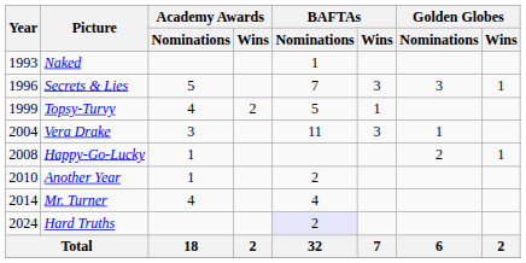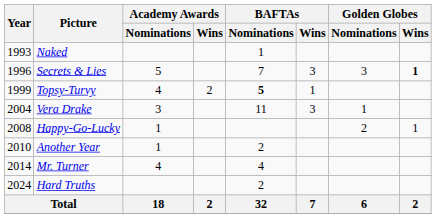Secrets & Lies | Golden Globes / Wins: normal -> bold
Topsy-Turvy | BAFTAs / Nominations: normal -> bold
Hard Truths | BAFTAs / Nominations: lavender background -> no background
